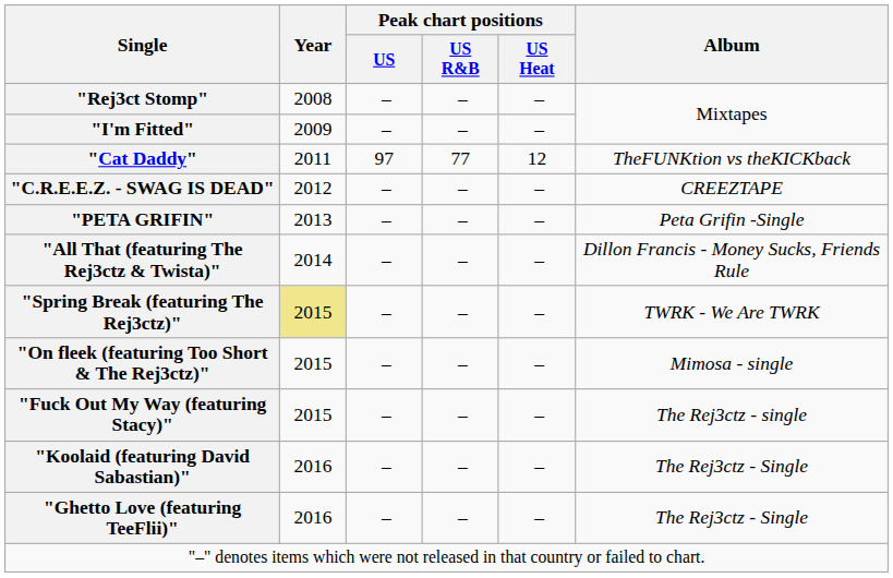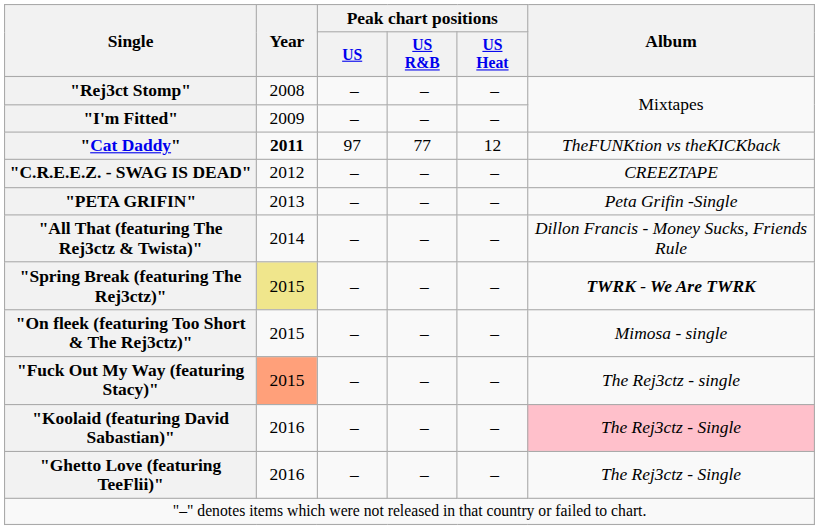"Cat Daddy" | Year: normal -> bold
"Spring Break (featuring The Rej3ctz)" | Album: normal -> bold
"Fuck Out My Way (featuring Stacy)" | Year: no background -> lightsalmon background
"Koolaid (featuring David Sabastian)" | Album: no background -> pink background
